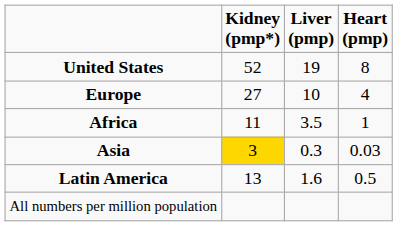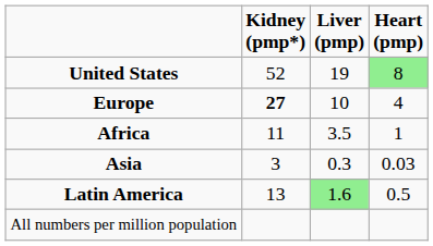United States | column 4: no background -> lightgreen background
Europe | column 2: normal -> bold
Asia | column 2: gold background -> no background
Latin America | column 3: no background -> lightgreen background
